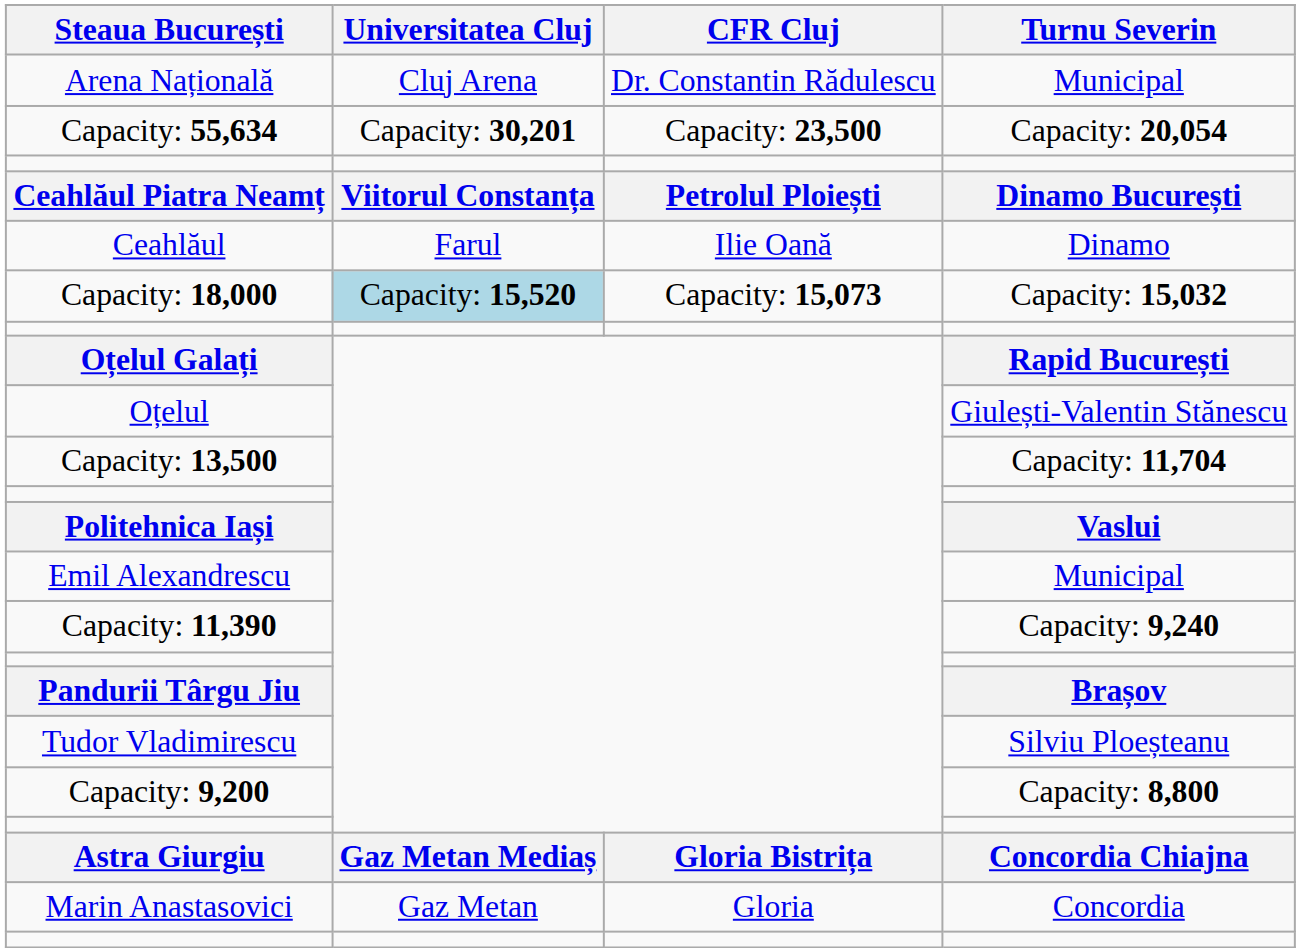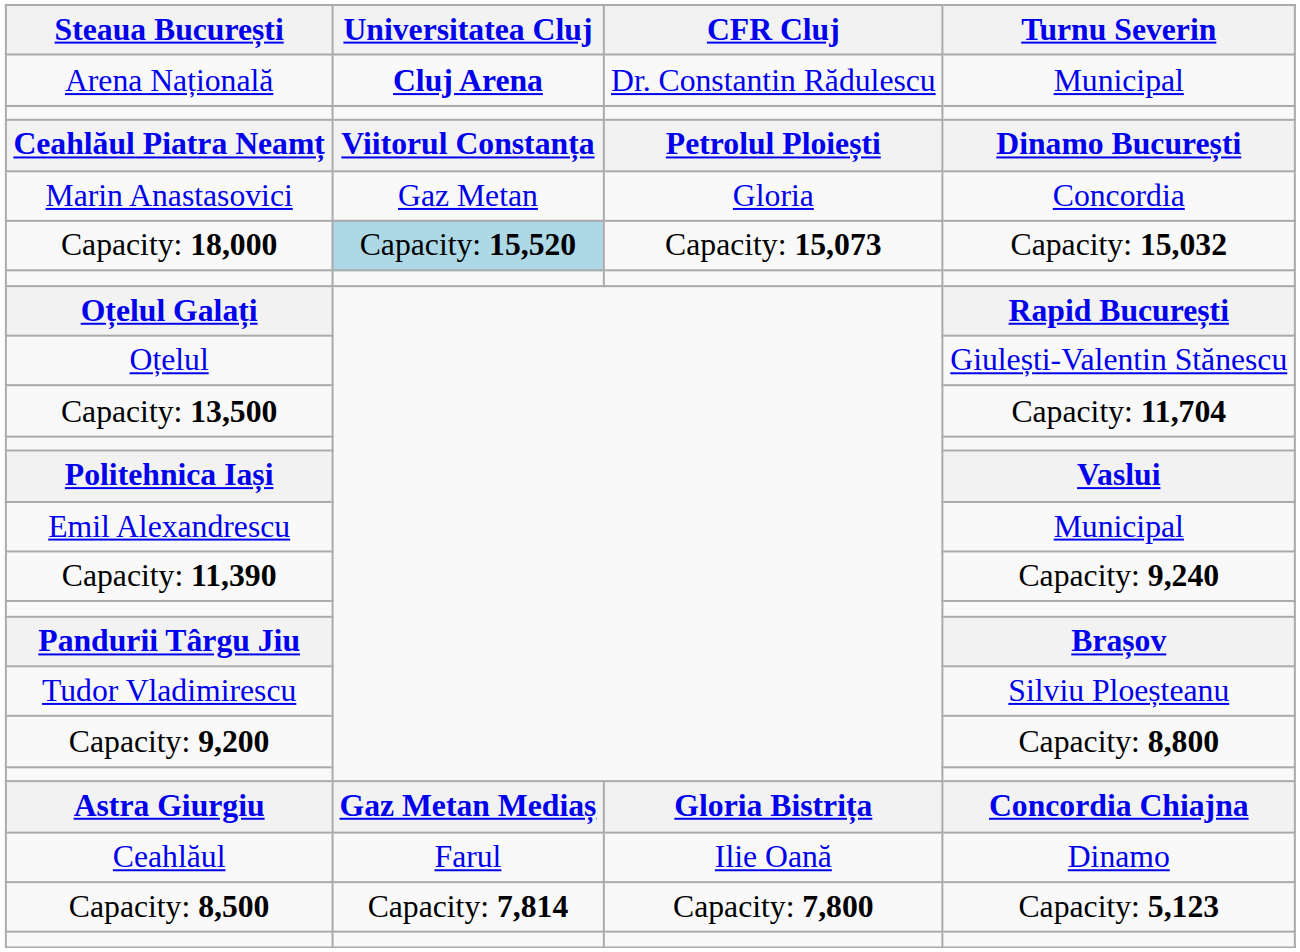Arena Națională | Universitatea Cluj: normal -> bold
- row: Capacity: 55,634 | Capacity: 30,201 | Capacity: 23,500 | Capacity: 20,054
rows swapped: Ceahlăul <-> Marin Anastasovici
+ row: Capacity: 8,500 | Capacity: 7,814 | Capacity: 7,800 | Capacity: 5,123
